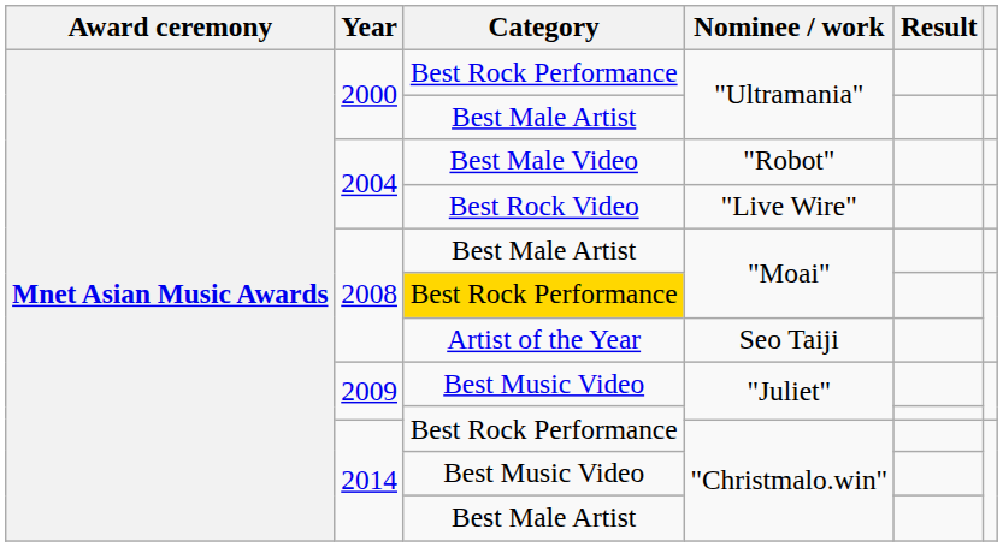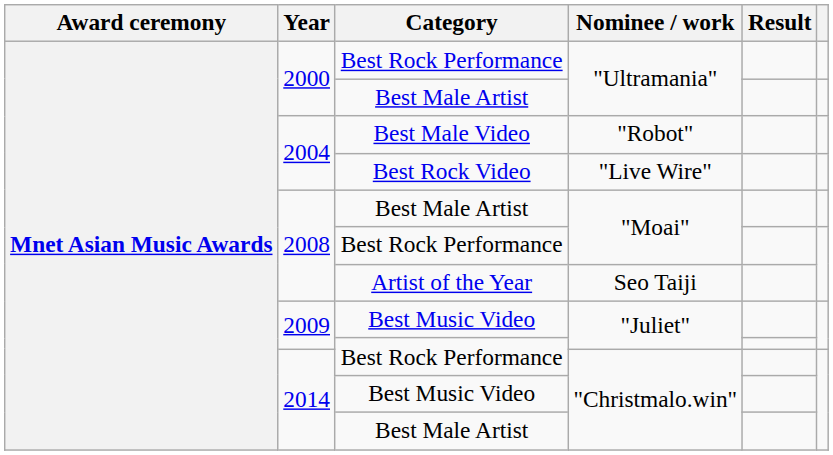Best Rock Performance / "Moai" | Category: gold background -> no background
